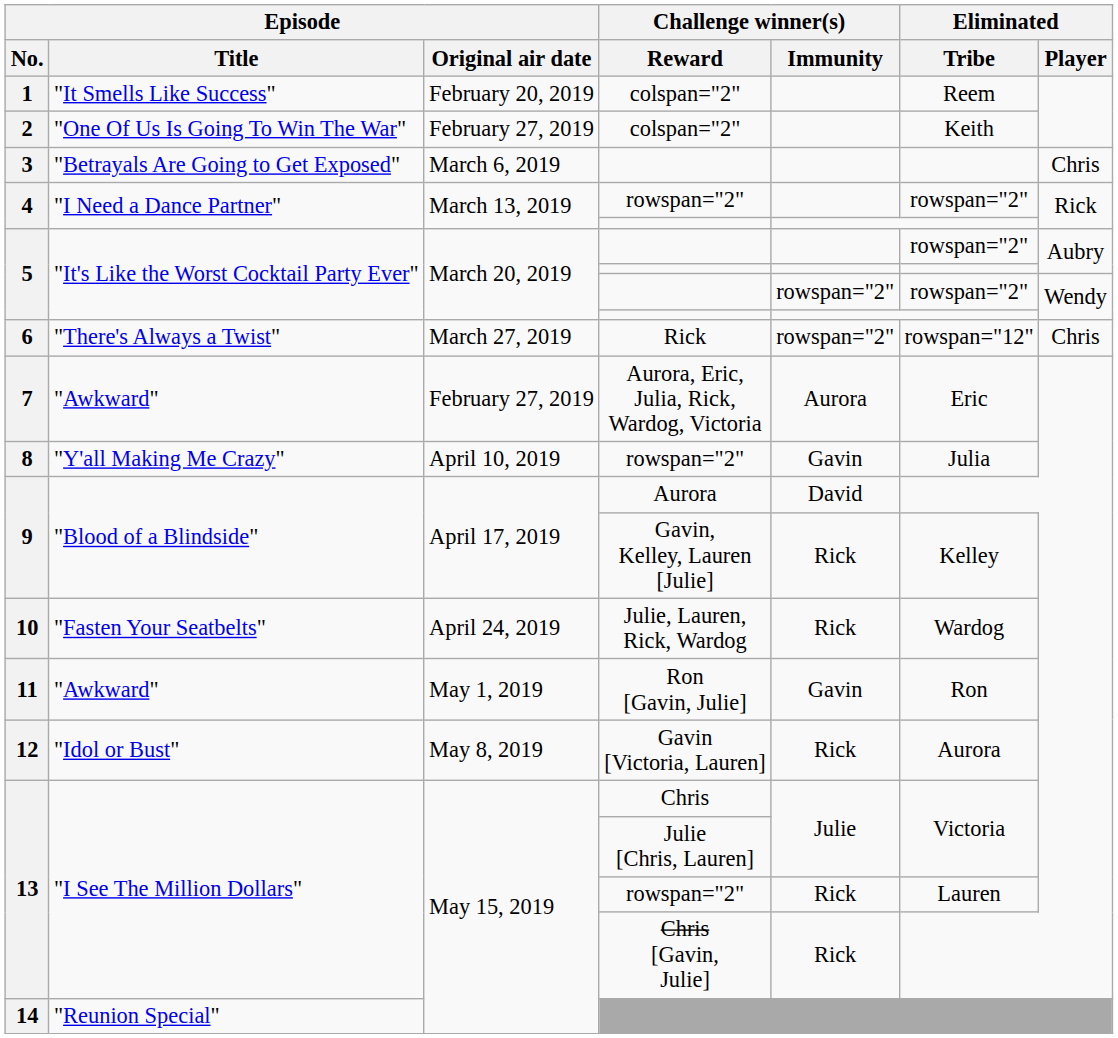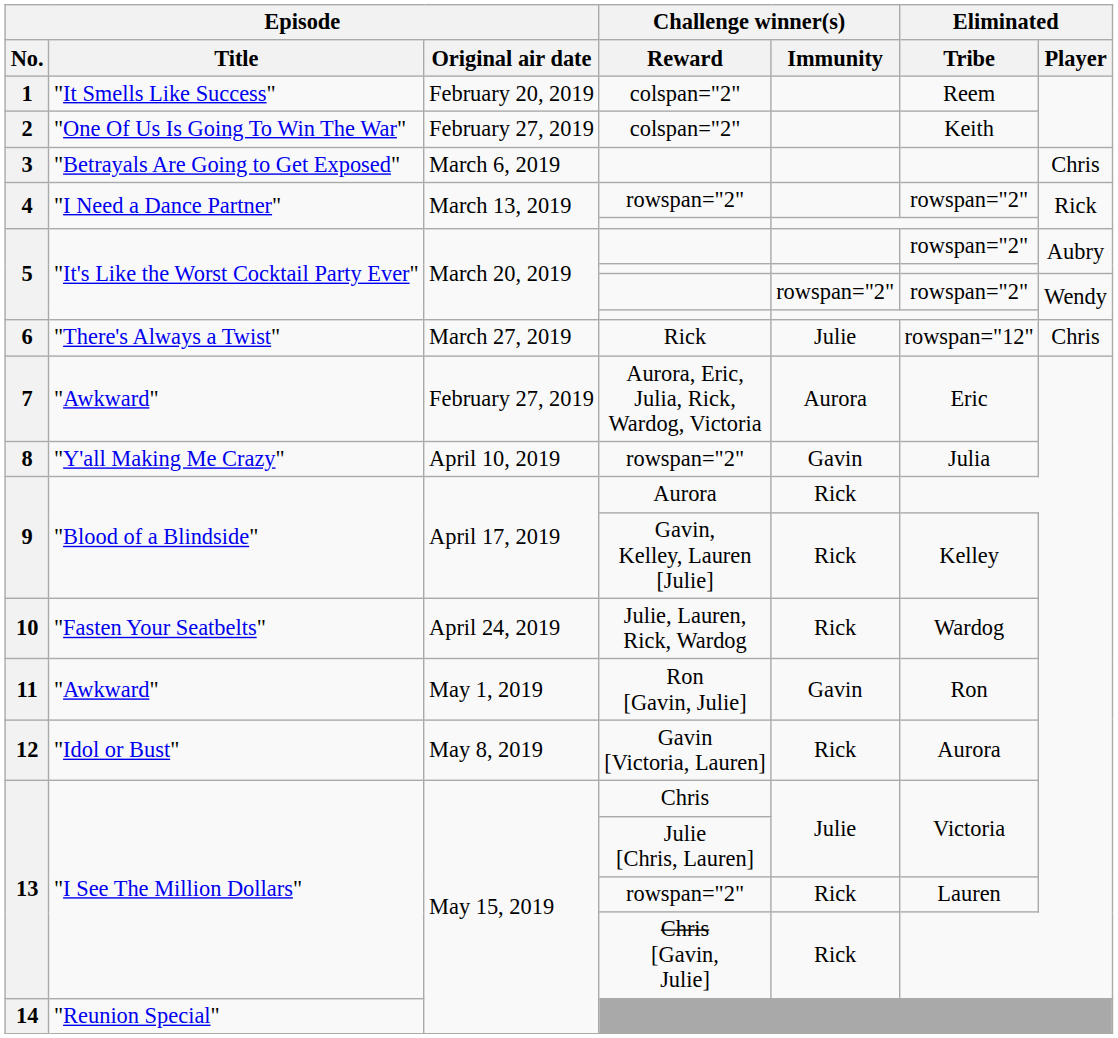6 | Challenge winner(s) / Immunity: rowspan="2" -> Julie
9 / Aurora | Challenge winner(s) / Immunity: David -> Rick
